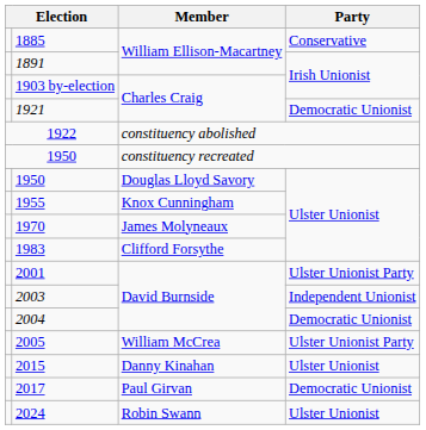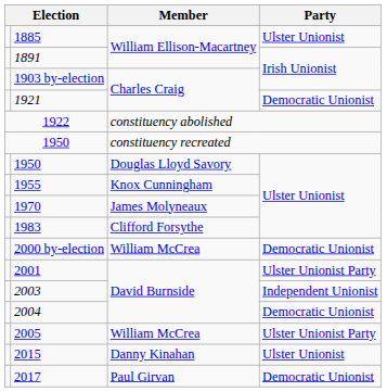1885 | Party: Conservative -> Ulster Unionist
+ row: 2000 by-election | William McCrea | Democratic Unionist
- row: 2024 | Robin Swann | Ulster Unionist
